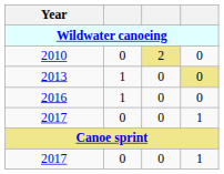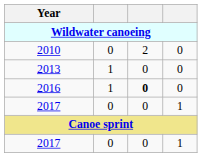2010 | column 3: khaki background -> no background
2013 | column 4: khaki background -> no background
2016 | column 3: normal -> bold
